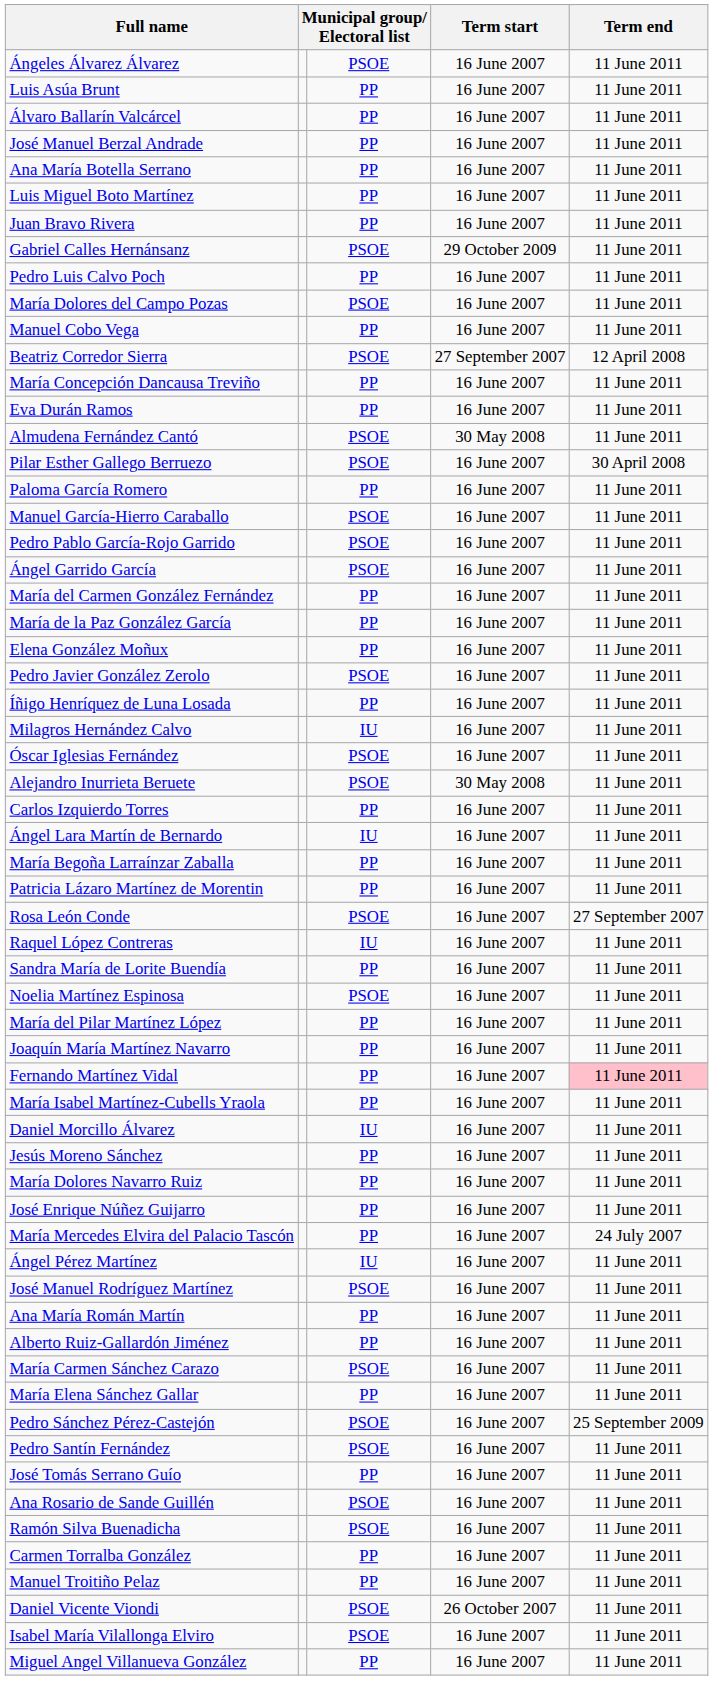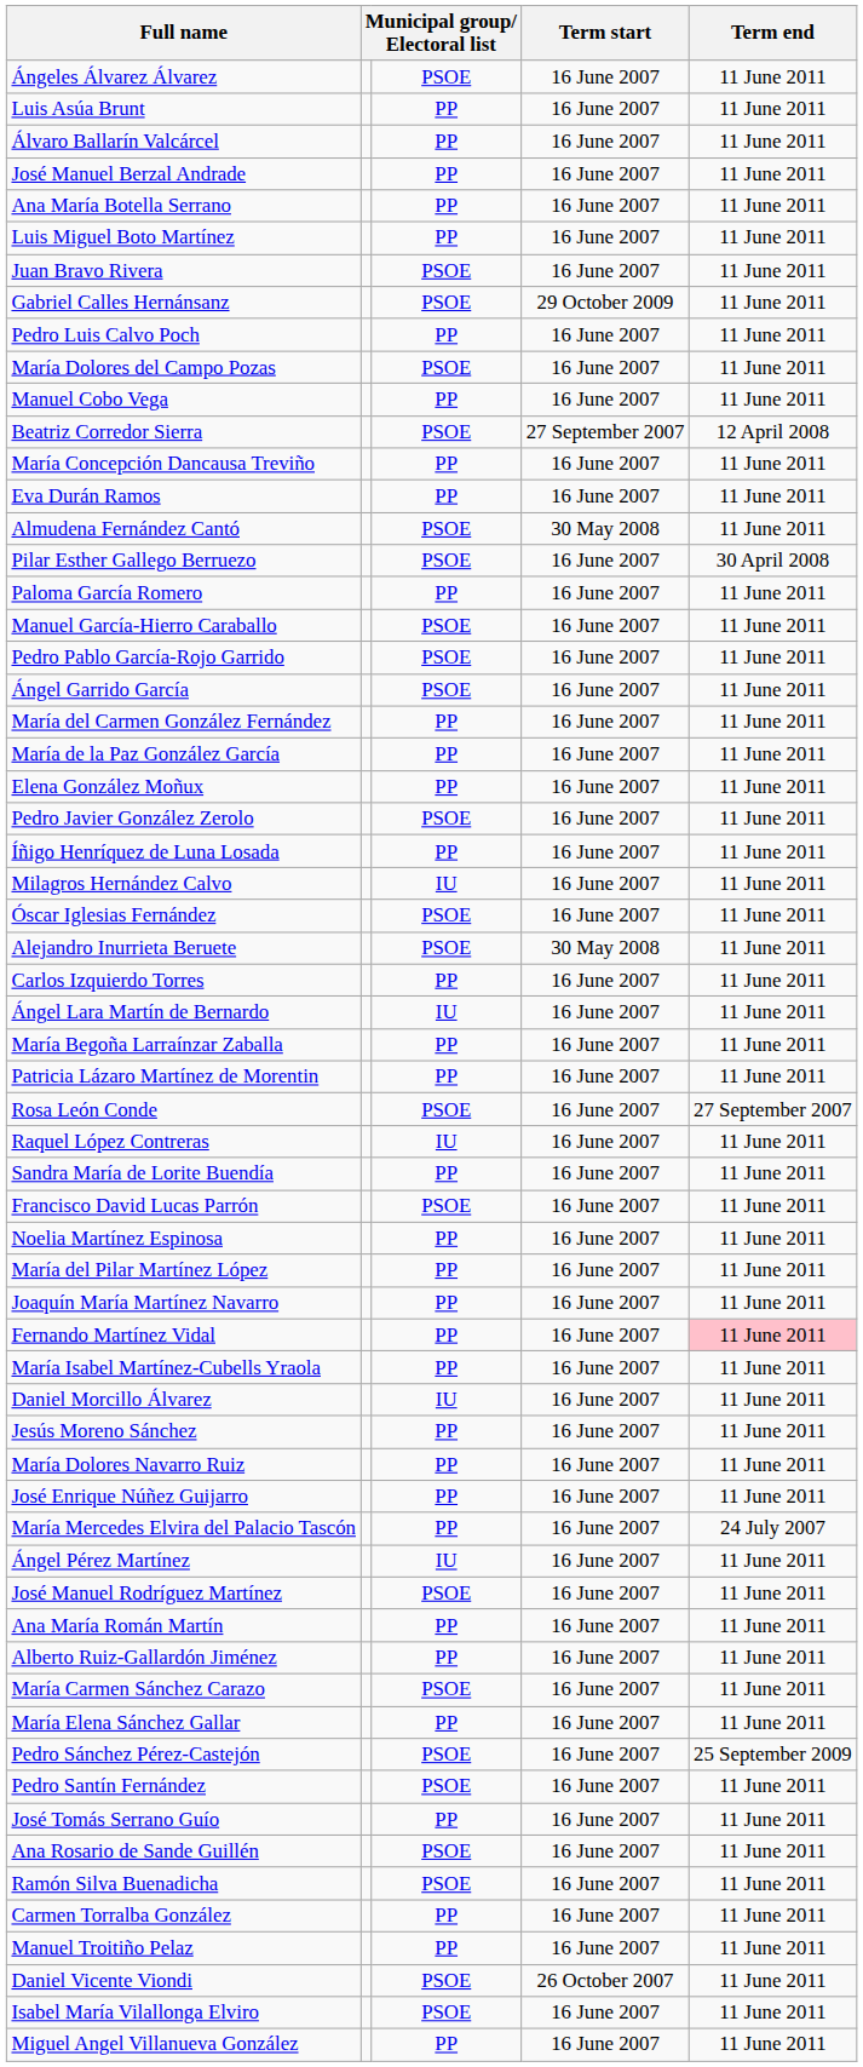Juan Bravo Rivera | column 3: PP -> PSOE
+ row: Francisco David Lucas Parrón | PSOE | 16 June 2007 | 11 June 2011
Noelia Martínez Espinosa | column 3: PSOE -> PP
